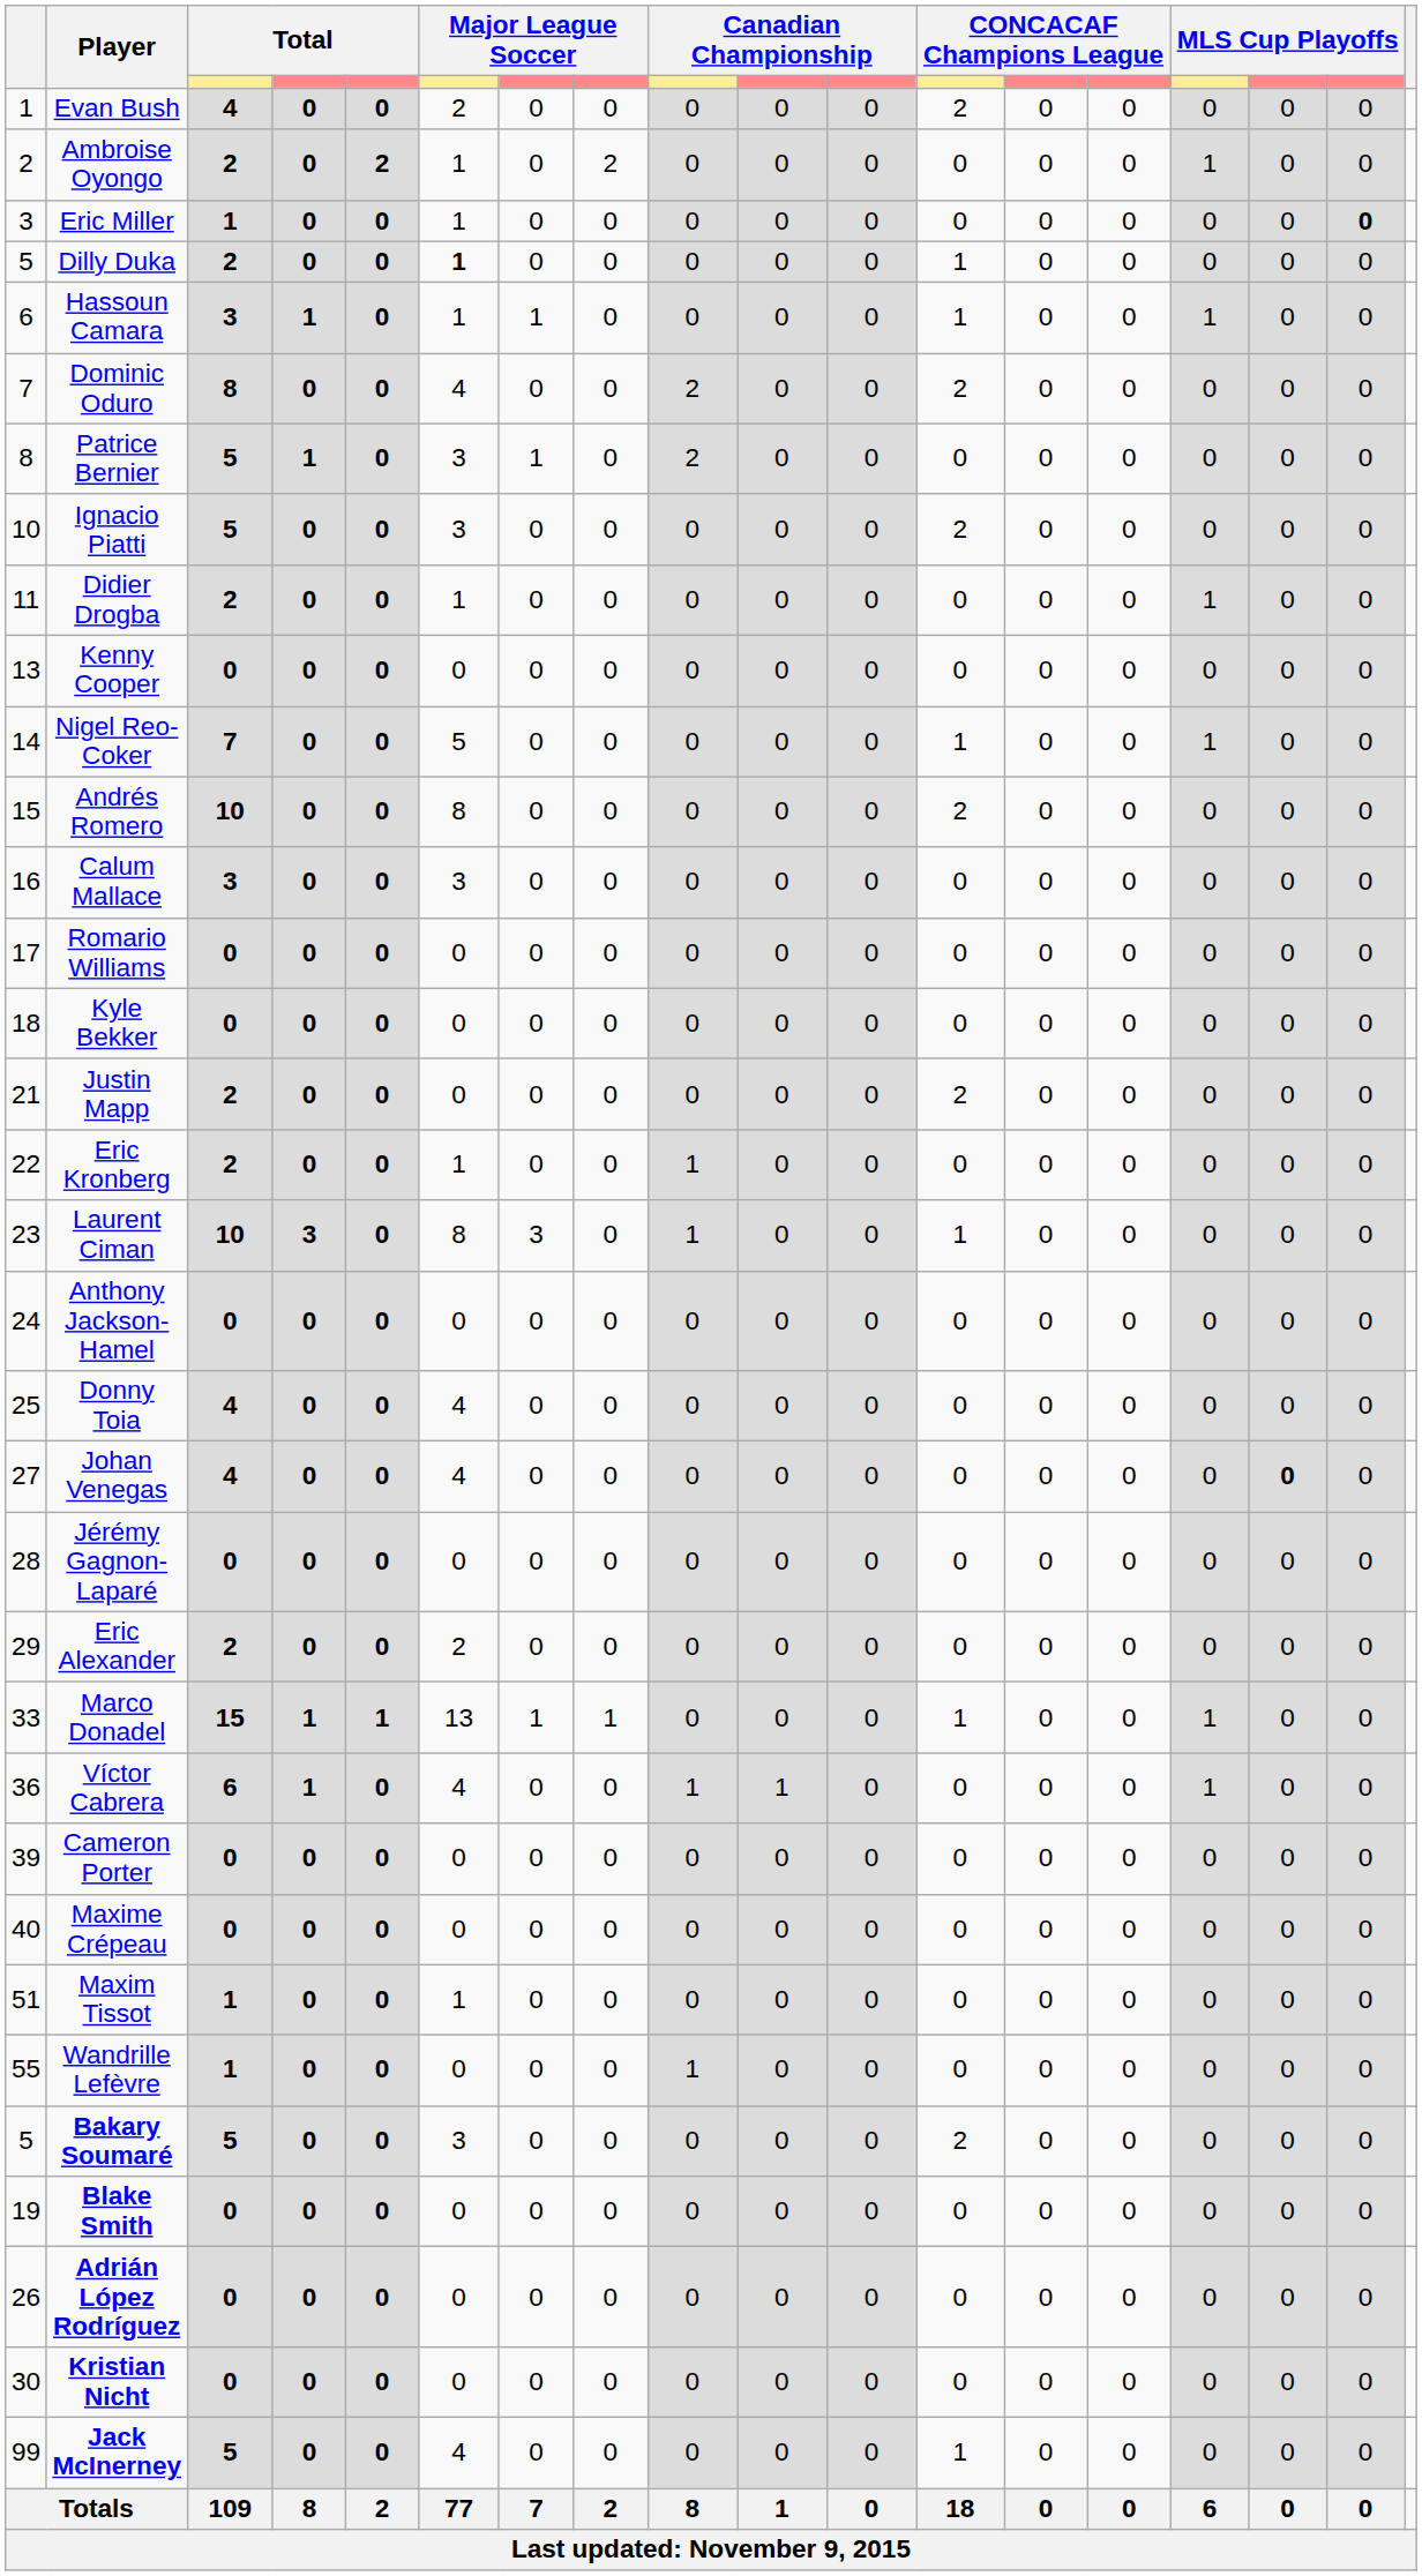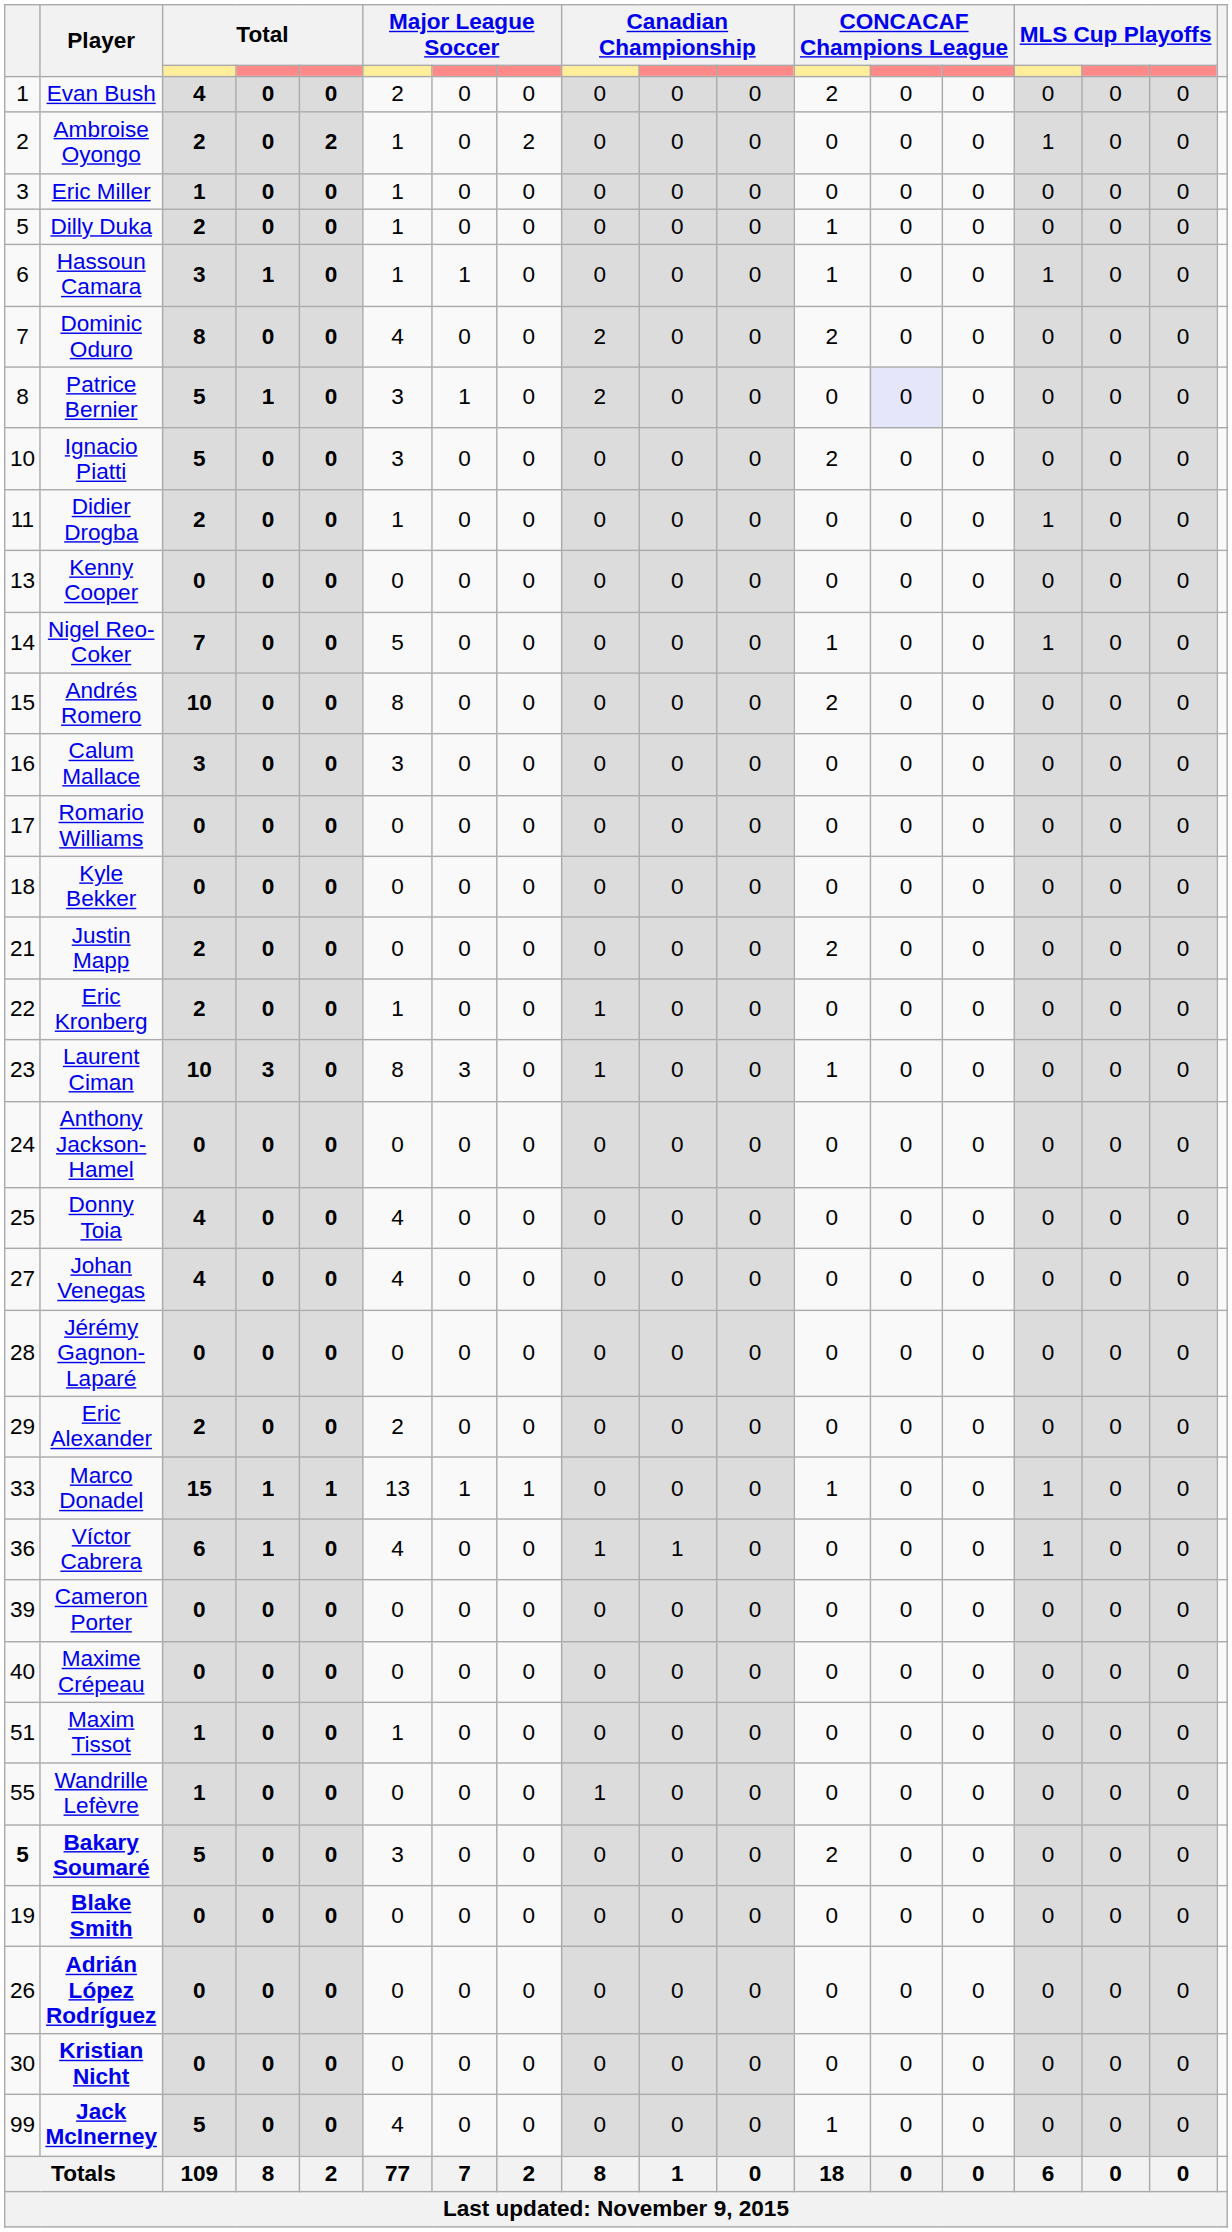Eric Miller | column 17: bold -> normal
Dilly Duka | column 6: bold -> normal
Patrice Bernier | column 13: no background -> lavender background
Johan Venegas | column 16: bold -> normal
Bakary Soumaré | column 1: normal -> bold
